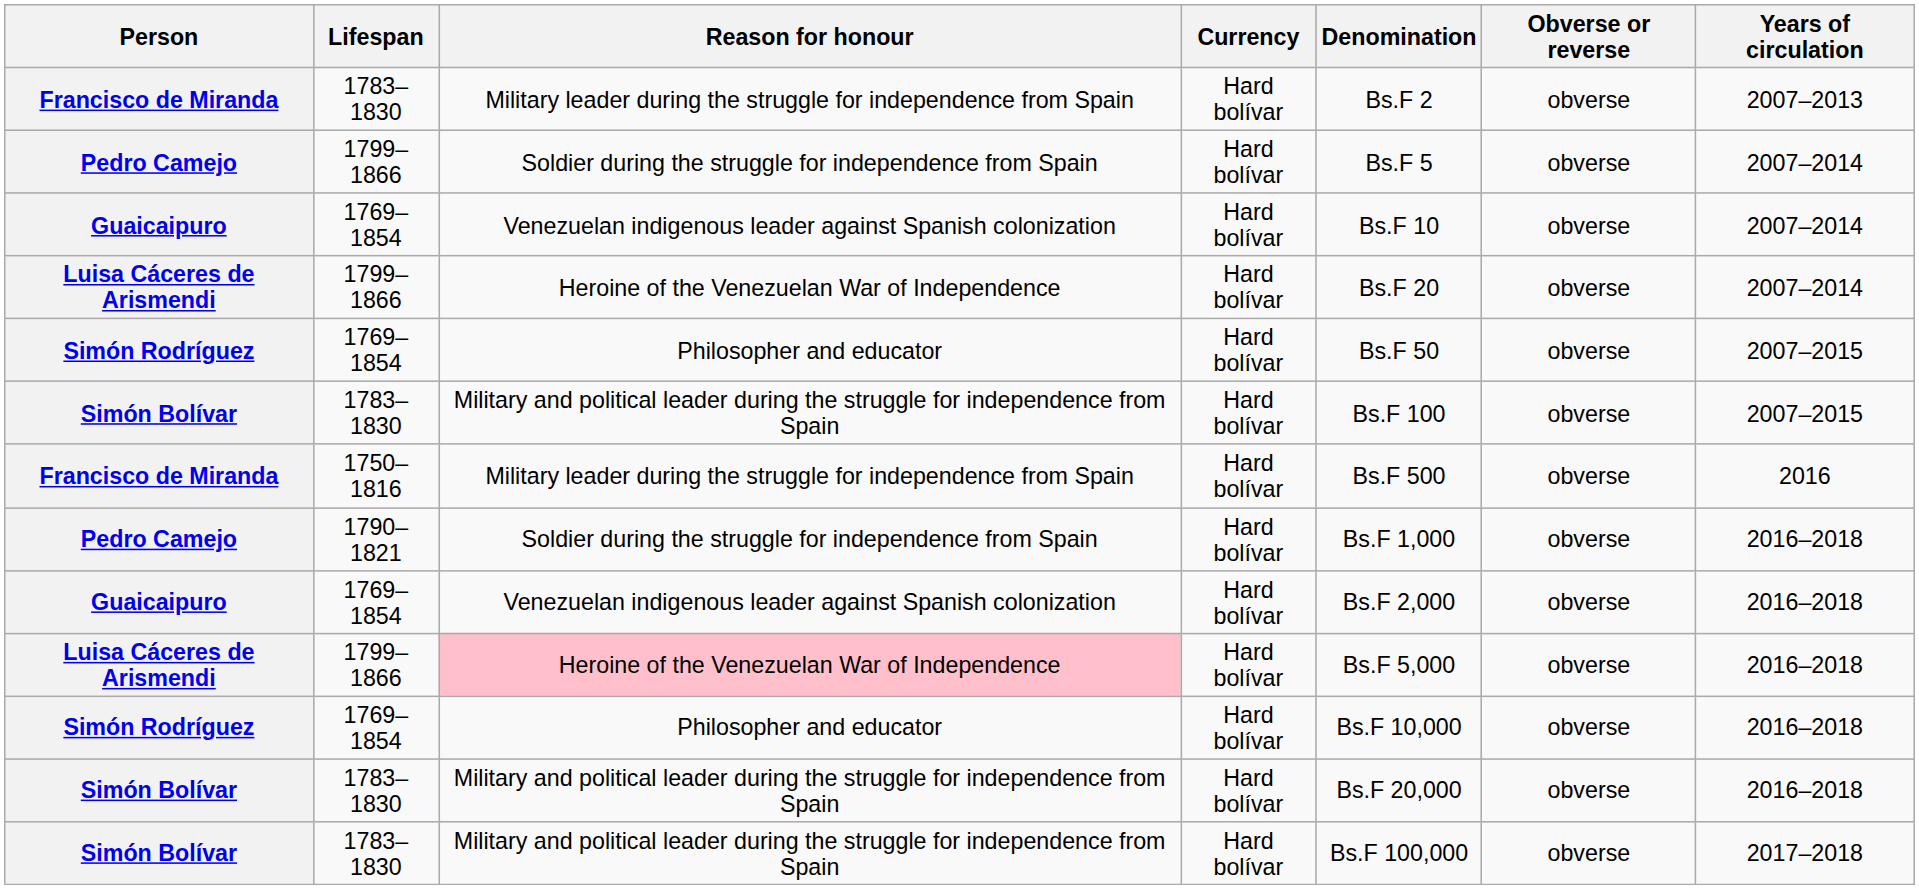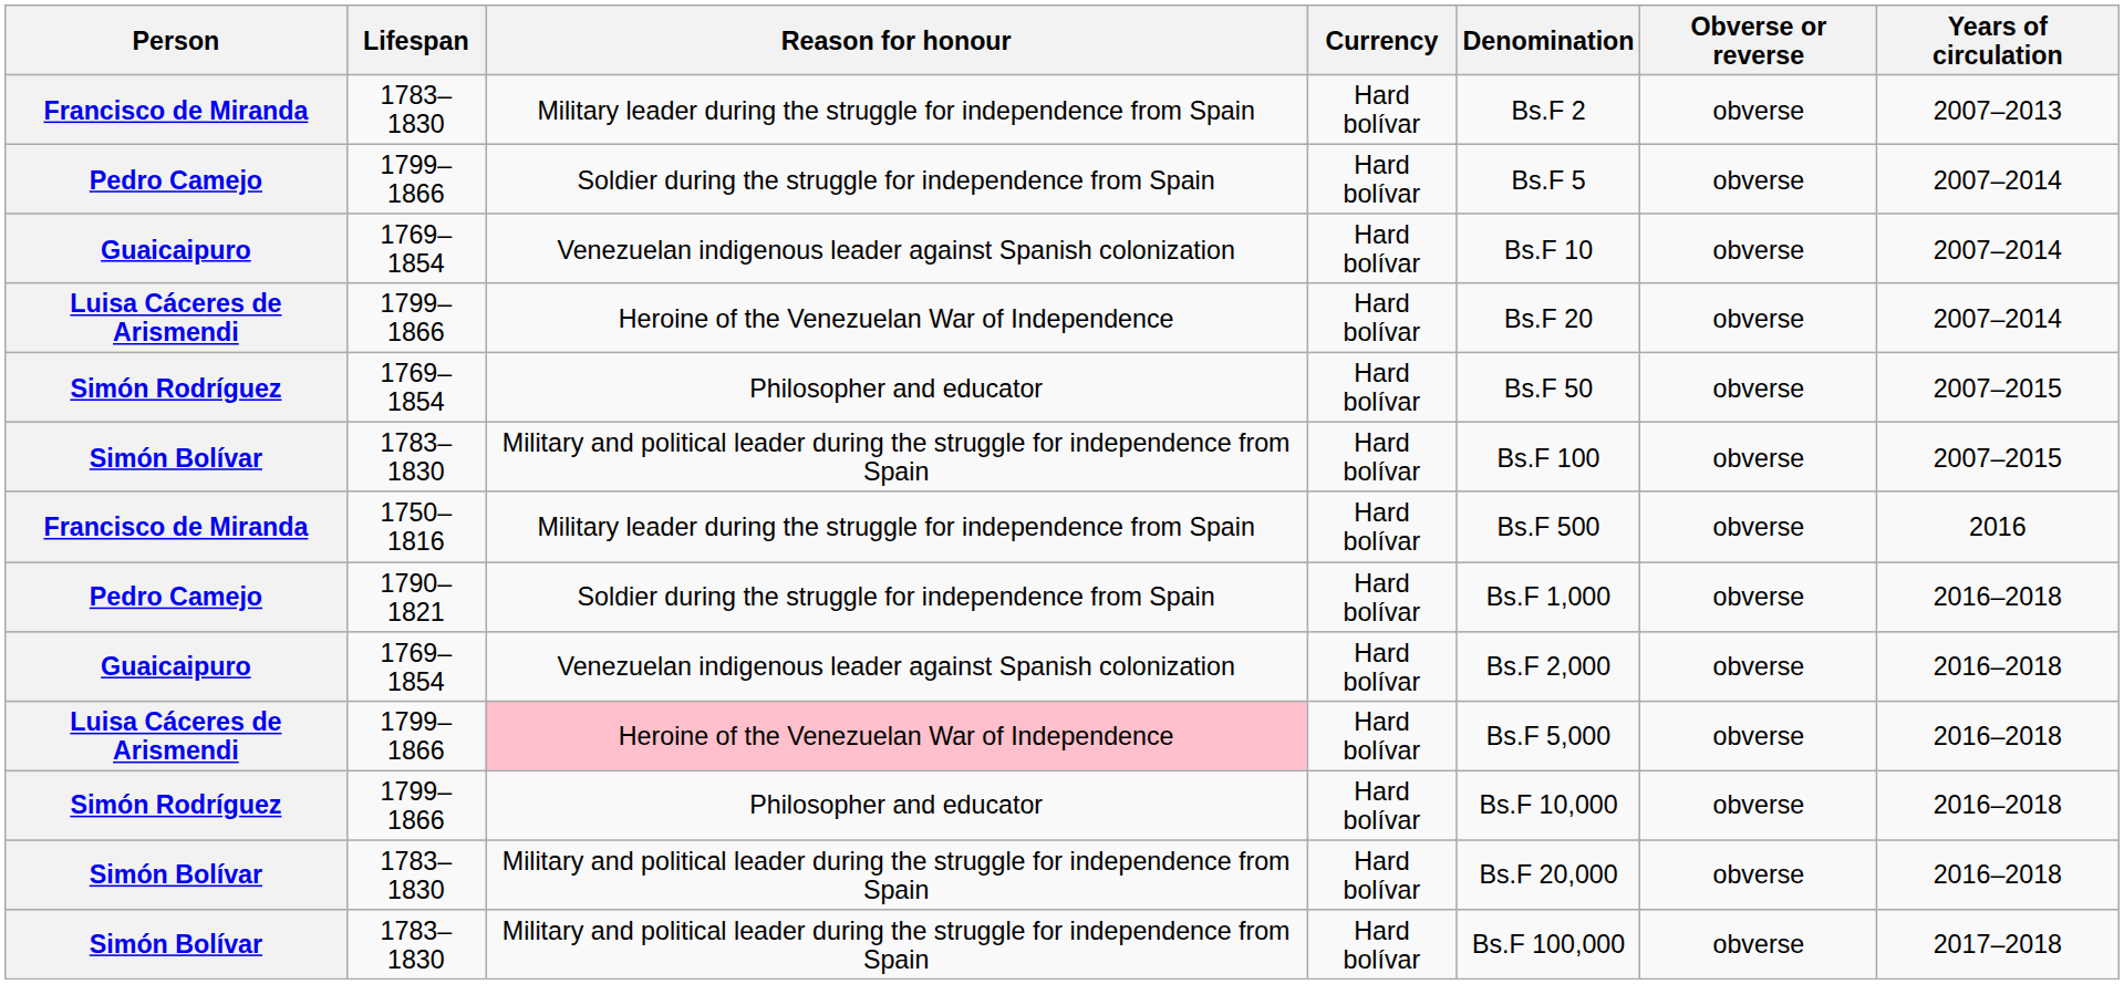row 12 | Lifespan: 1769–1854 -> 1799–1866
